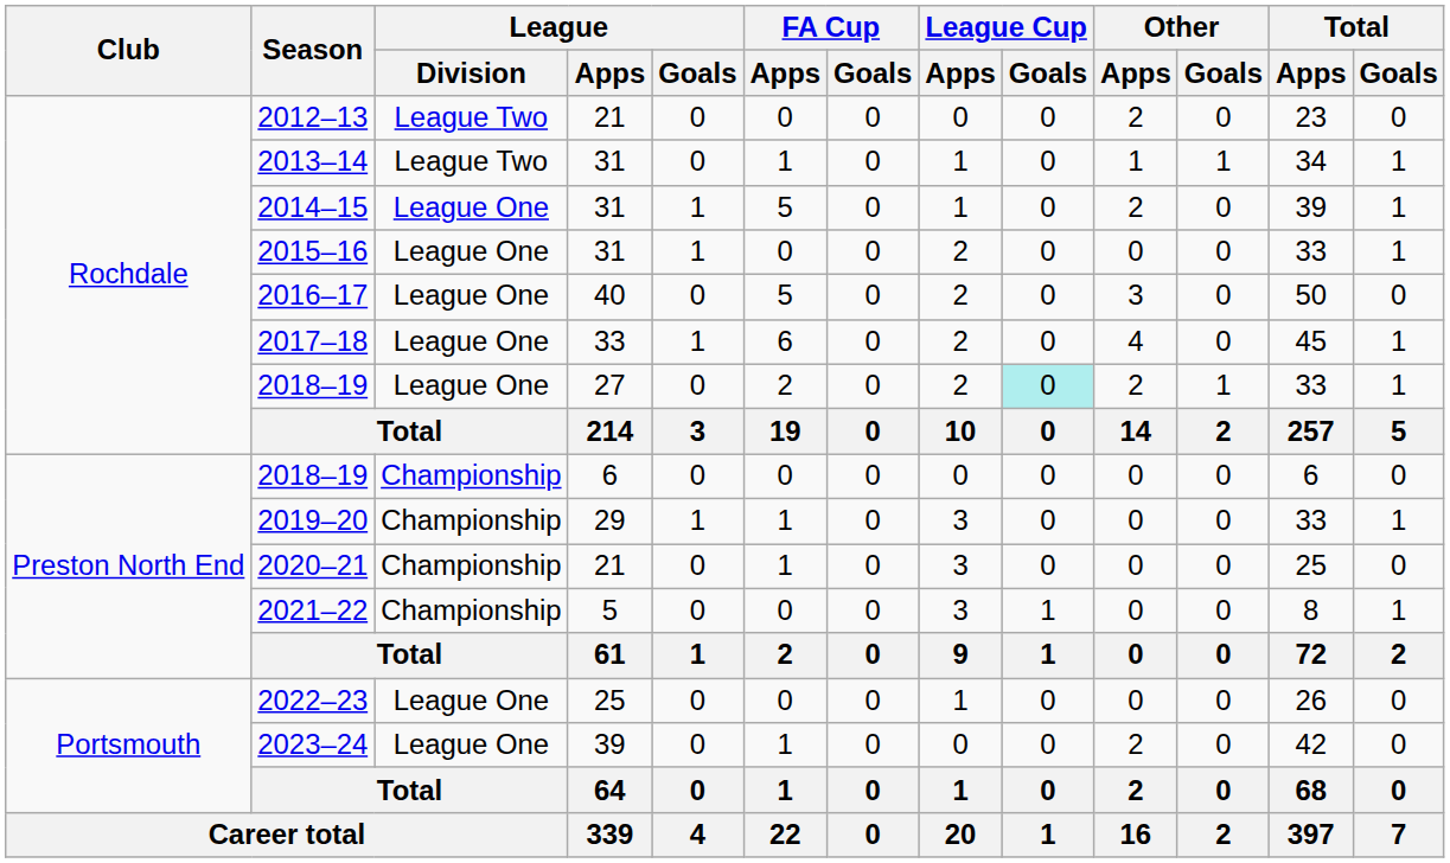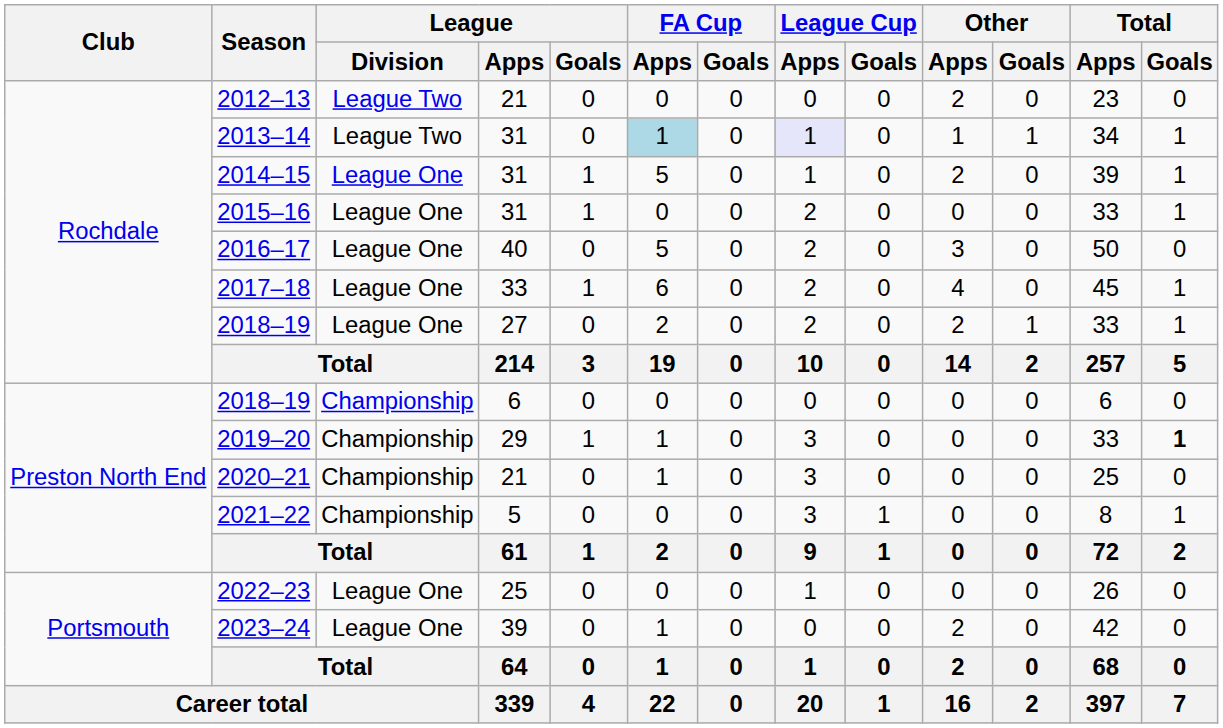2013–14 | FA Cup / Apps: no background -> lightblue background
2013–14 | League Cup / Apps: no background -> lavender background
2018–19 / 27 | League Cup / Goals: paleturquoise background -> no background
2019–20 | Total / Goals: normal -> bold
